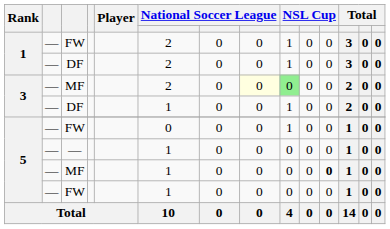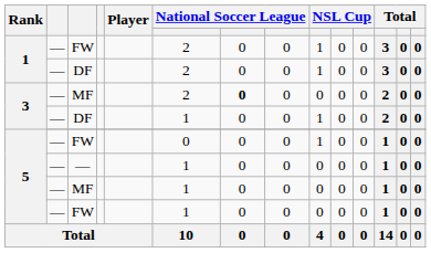3 / MF | column 7: normal -> bold
3 / MF | column 8: lightyellow background -> no background
3 / MF | column 9: lightgreen background -> no background
5 / MF | column 11: bold -> normal
